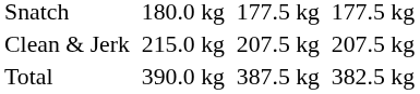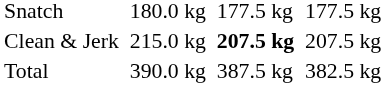Clean & Jerk | column 3: normal -> bold
